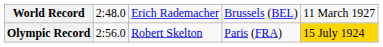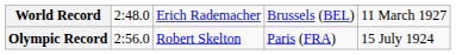Olympic Record | column 5: gold background -> no background
